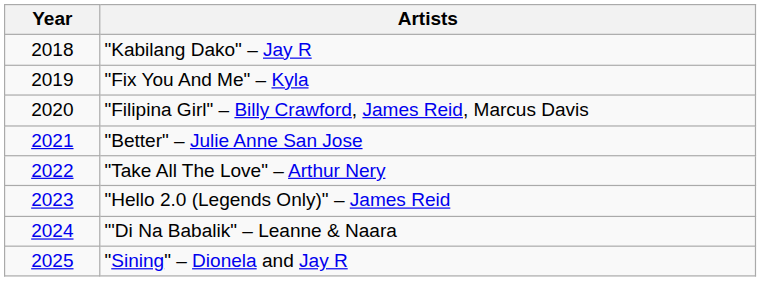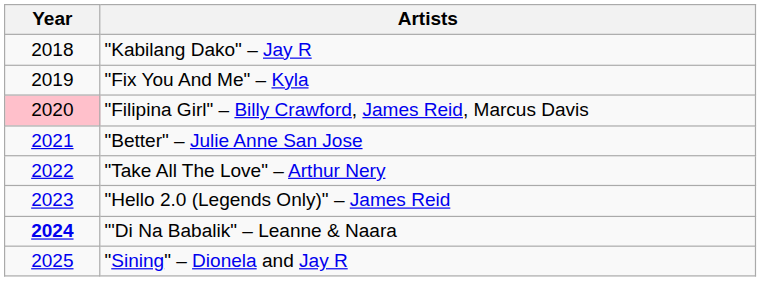"Filipina Girl" – Billy Crawford, James Reid, Marcus Davis | Year: no background -> pink background
"'Di Na Babalik" – Leanne & Naara | Year: normal -> bold
